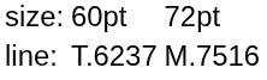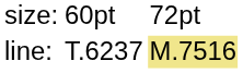line: | column 3: no background -> khaki background
